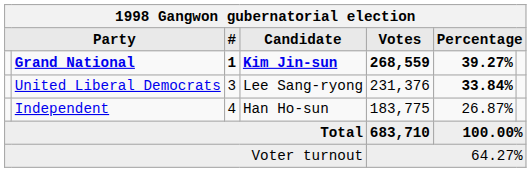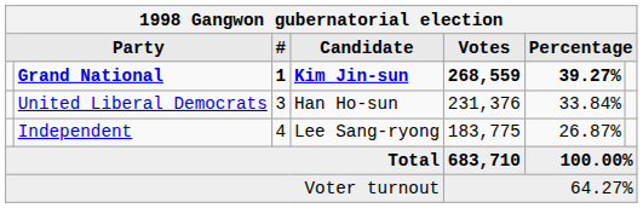United Liberal Democrats | Candidate: Lee Sang-ryong -> Han Ho-sun
United Liberal Democrats | column 6: bold -> normal
Independent | Candidate: Han Ho-sun -> Lee Sang-ryong
